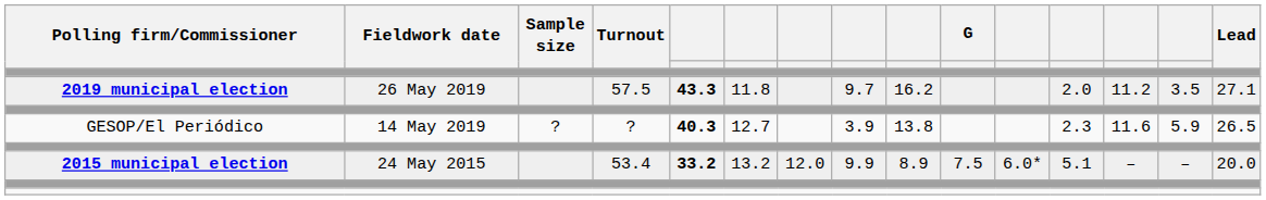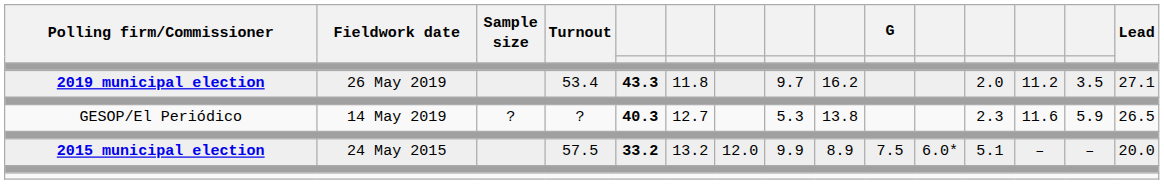2019 municipal election | Turnout: 57.5 -> 53.4
GESOP/El Periódico | column 8: 3.9 -> 5.3
2015 municipal election | Turnout: 53.4 -> 57.5
